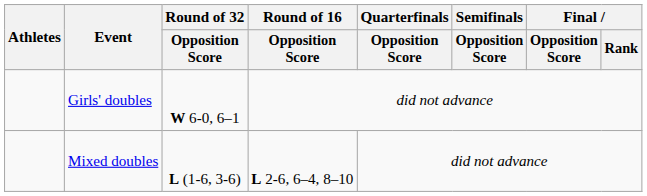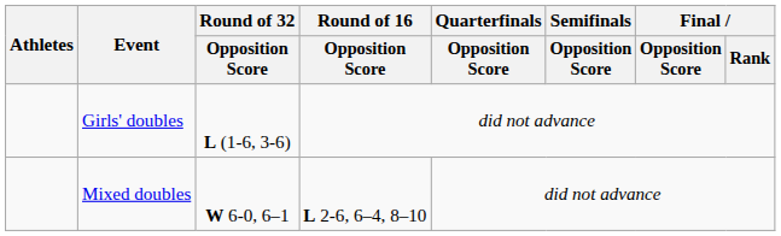Girls' doubles | Round of 32 / Opposition Score: W 6-0, 6–1 -> L (1-6, 3-6)
Mixed doubles | Round of 32 / Opposition Score: L (1-6, 3-6) -> W 6-0, 6–1
